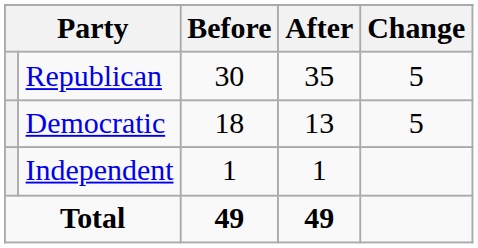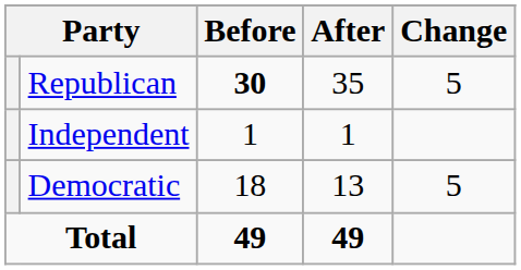Republican | Before: normal -> bold
rows swapped: Democratic <-> Independent
